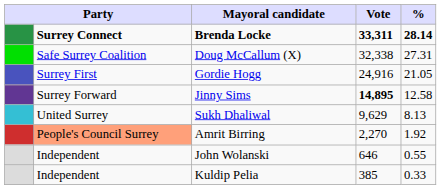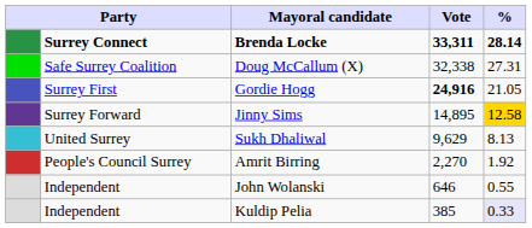Gordie Hogg | Vote: normal -> bold
Jinny Sims | Vote: bold -> normal
Jinny Sims | %: no background -> gold background
Amrit Birring | column 2: lightsalmon background -> no background
Kuldip Pelia | %: no background -> lavender background
